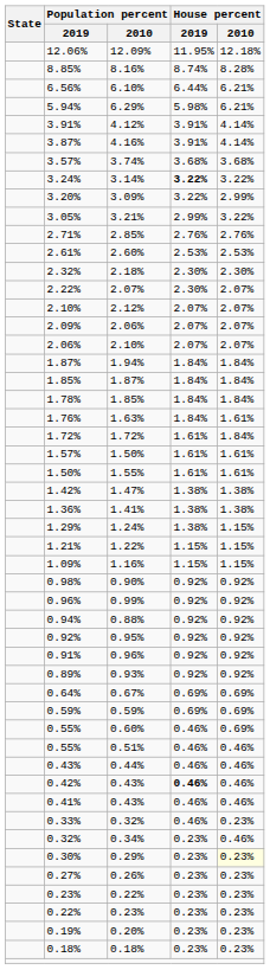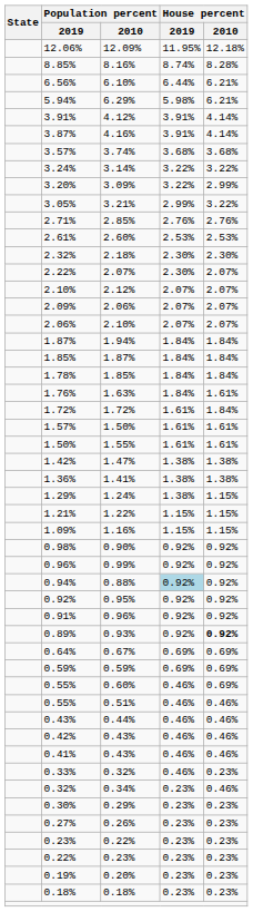3.24% | House percent / 2019: bold -> normal
0.94% | House percent / 2019: no background -> lightblue background
0.89% | House percent / 2010: normal -> bold
0.42% | House percent / 2019: bold -> normal
0.30% | House percent / 2010: lightyellow background -> no background
